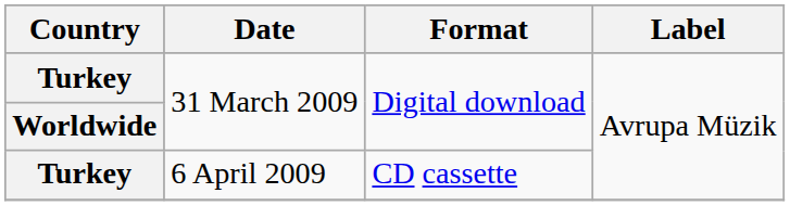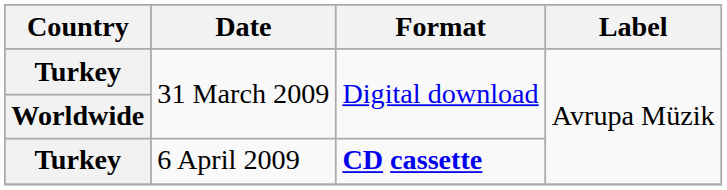6 April 2009 | Format: normal -> bold
